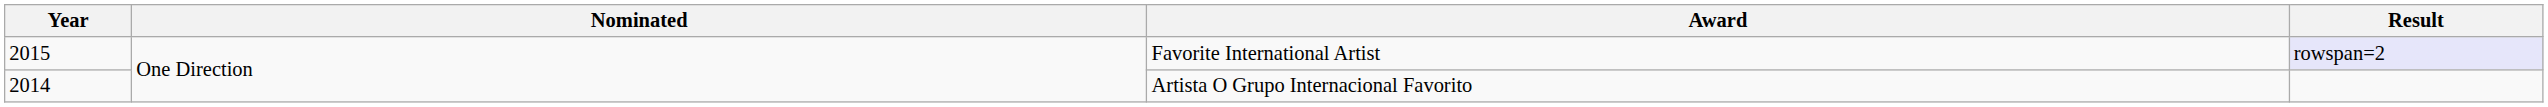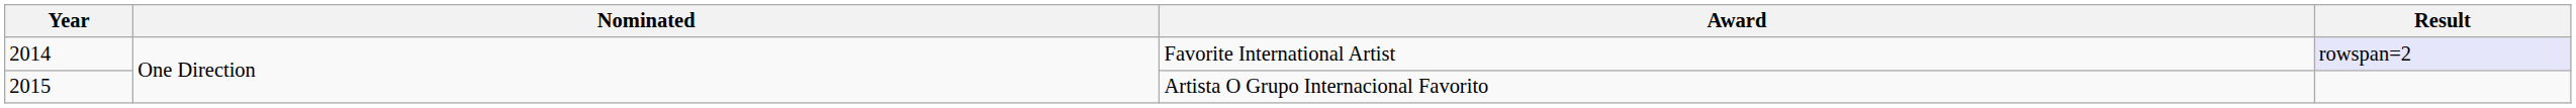Favorite International Artist | Year: 2015 -> 2014
Artista O Grupo Internacional Favorito | Year: 2014 -> 2015
